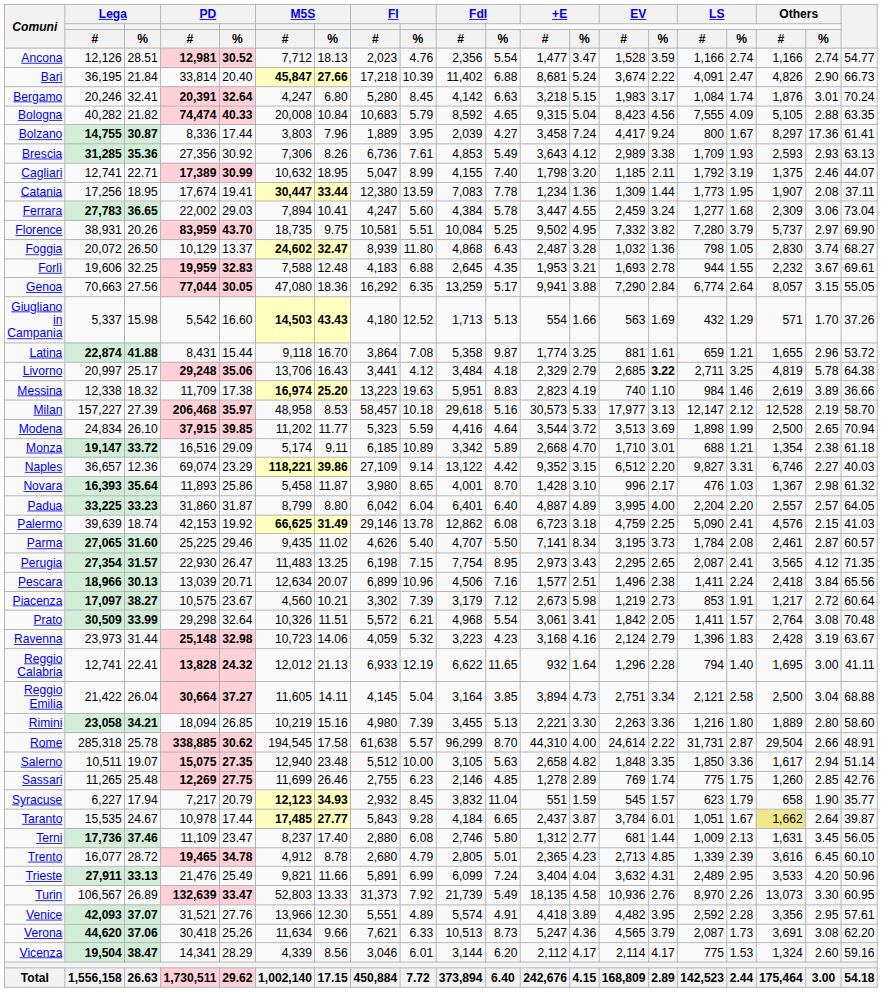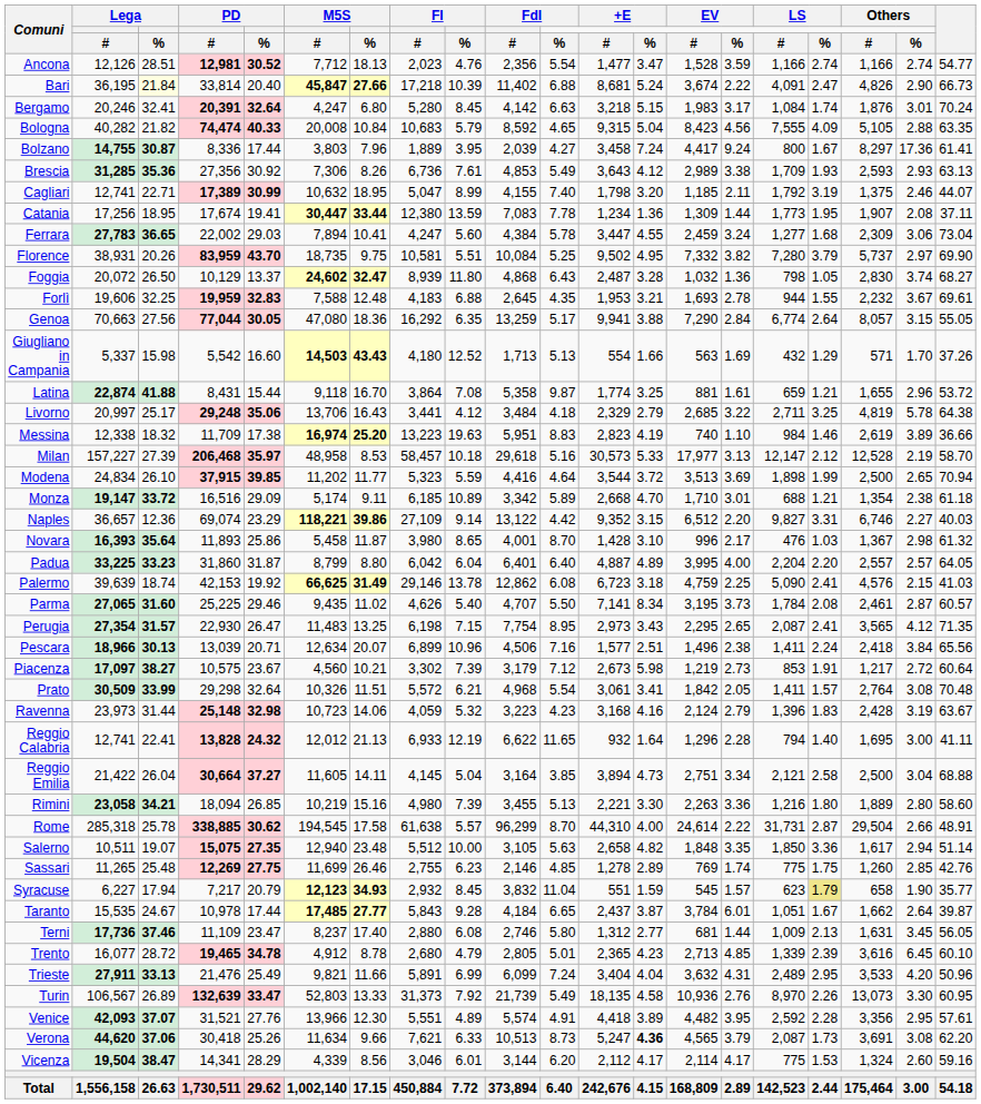Bari | Lega / %: no background -> lightyellow background
Livorno | EV / %: bold -> normal
Syracuse | LS / %: no background -> khaki background
Taranto | Others / #: khaki background -> no background
Verona | +E / %: normal -> bold
